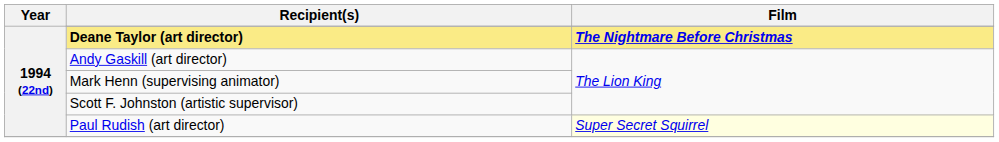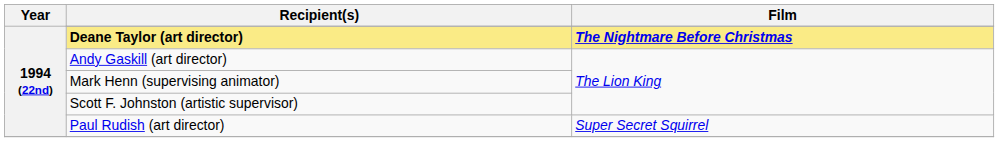Paul Rudish (art director) | Film: lightyellow background -> no background
